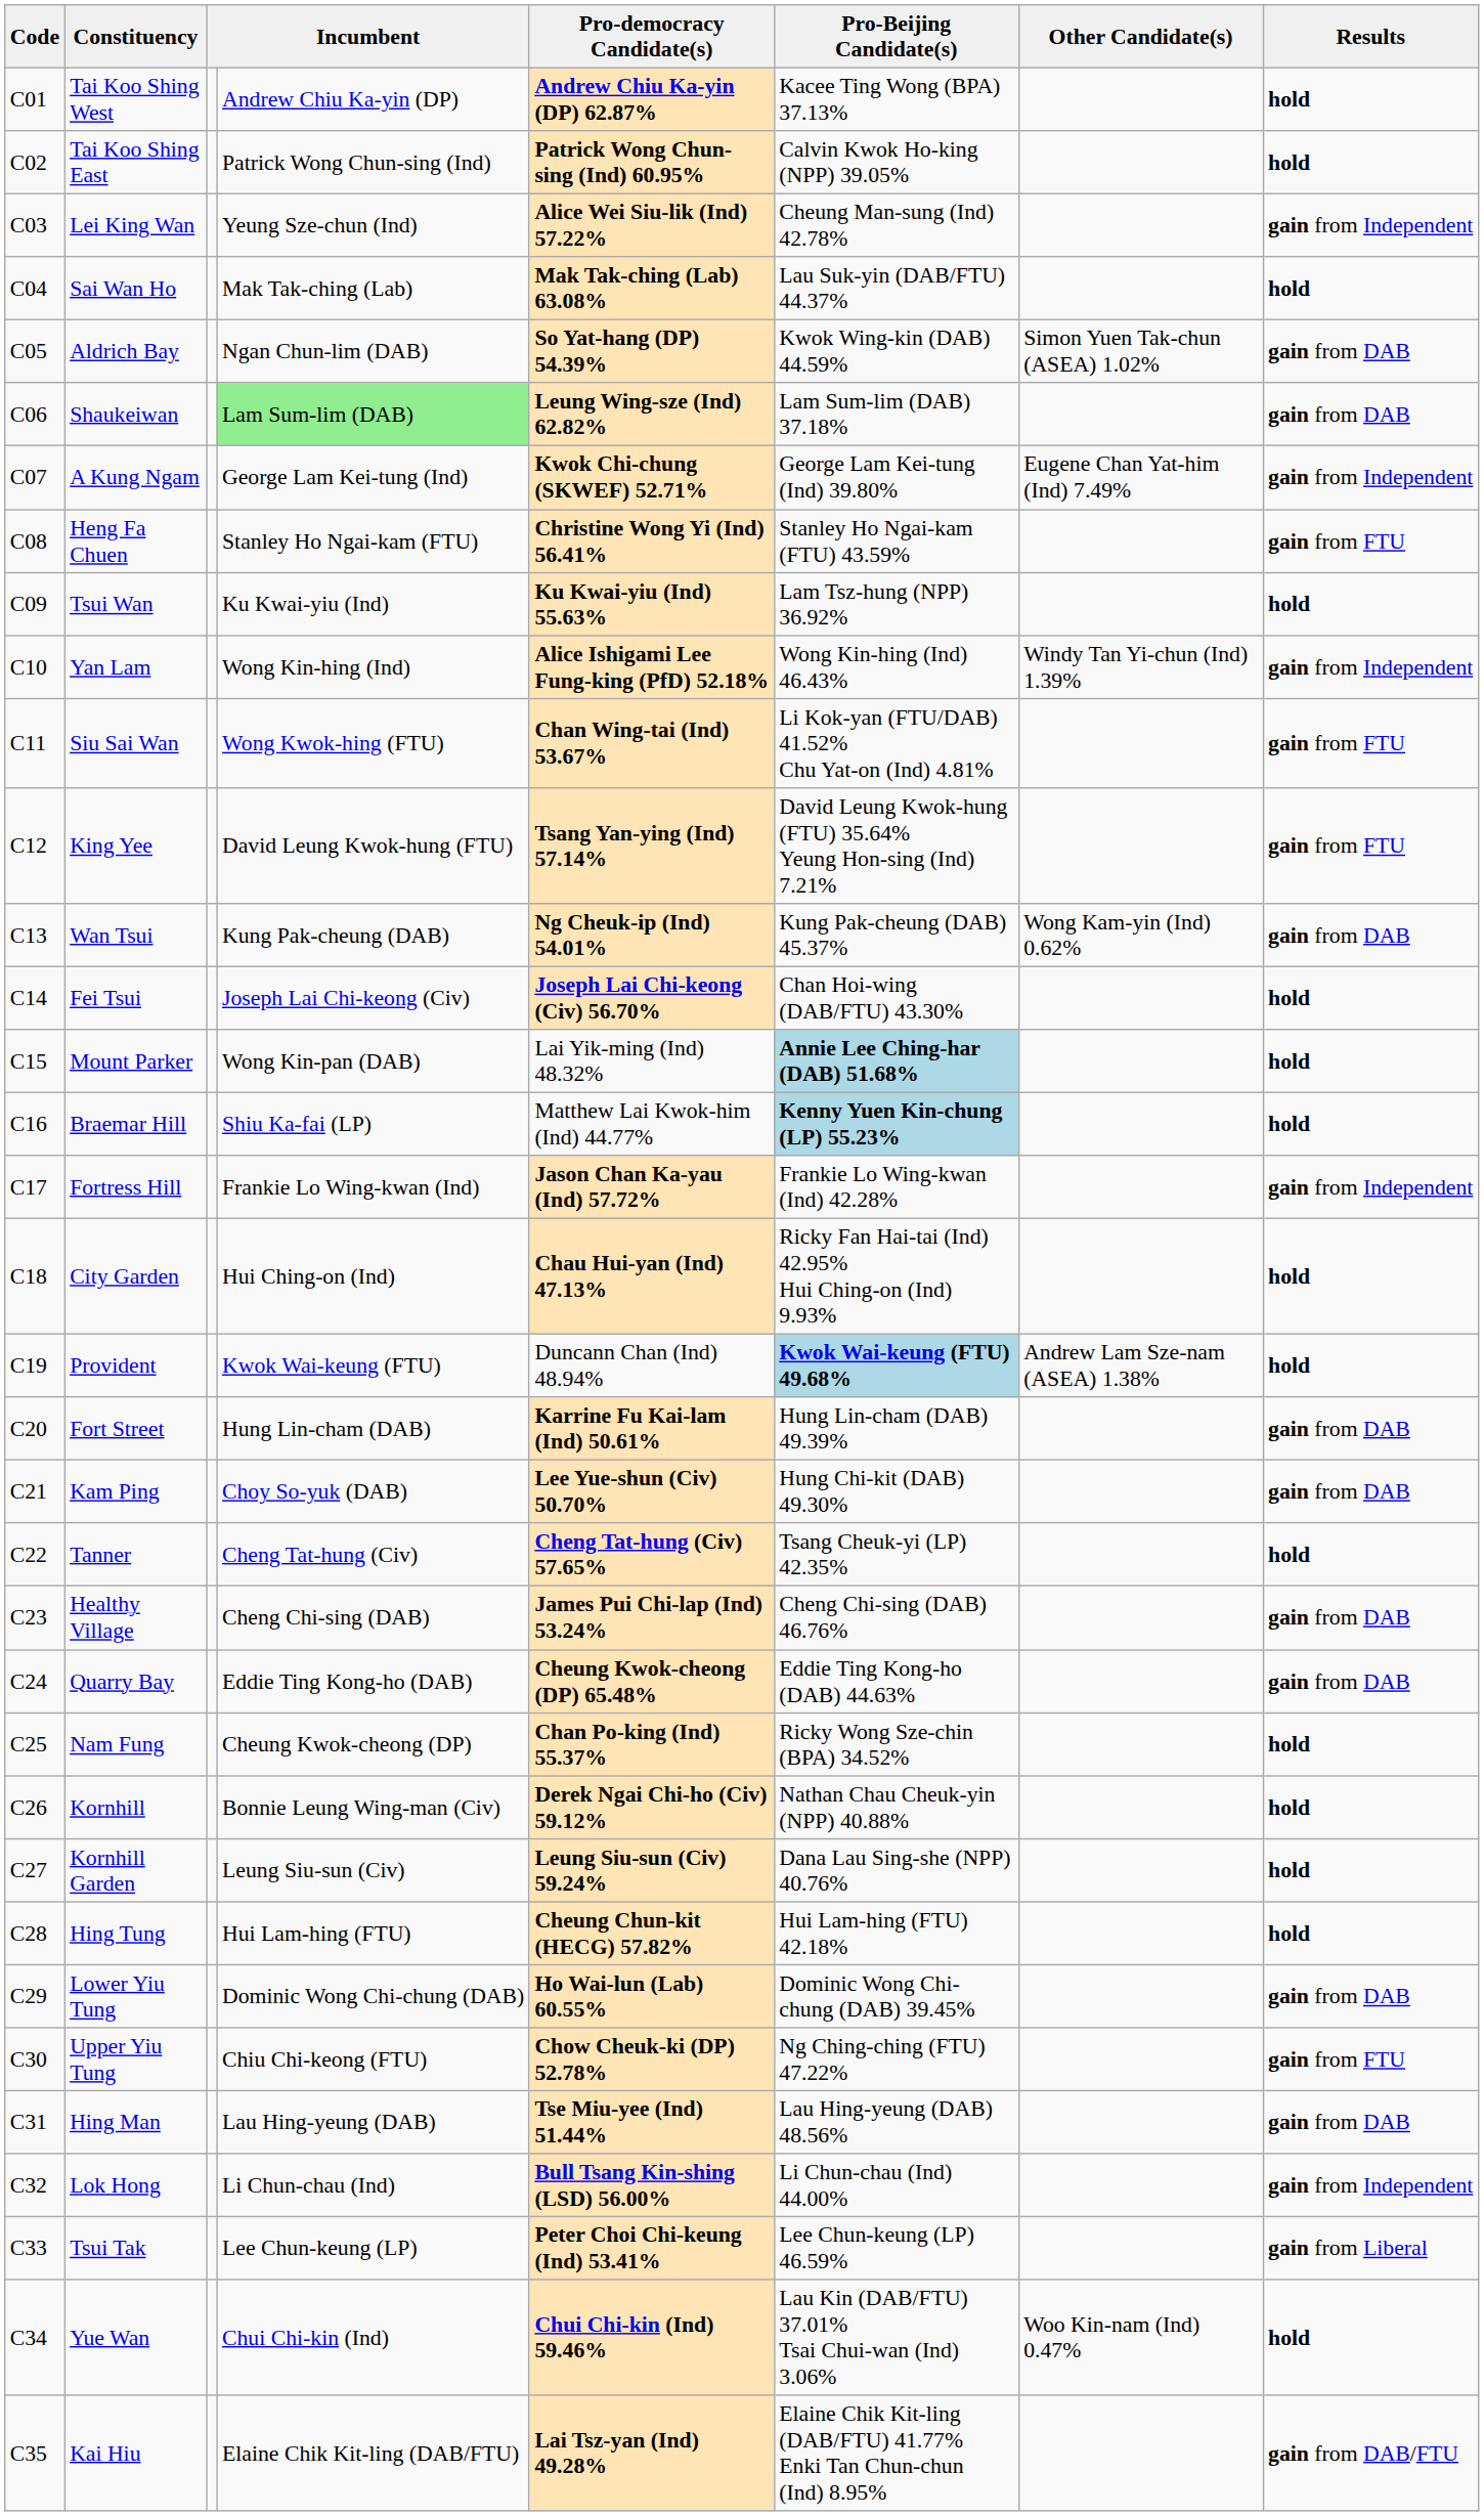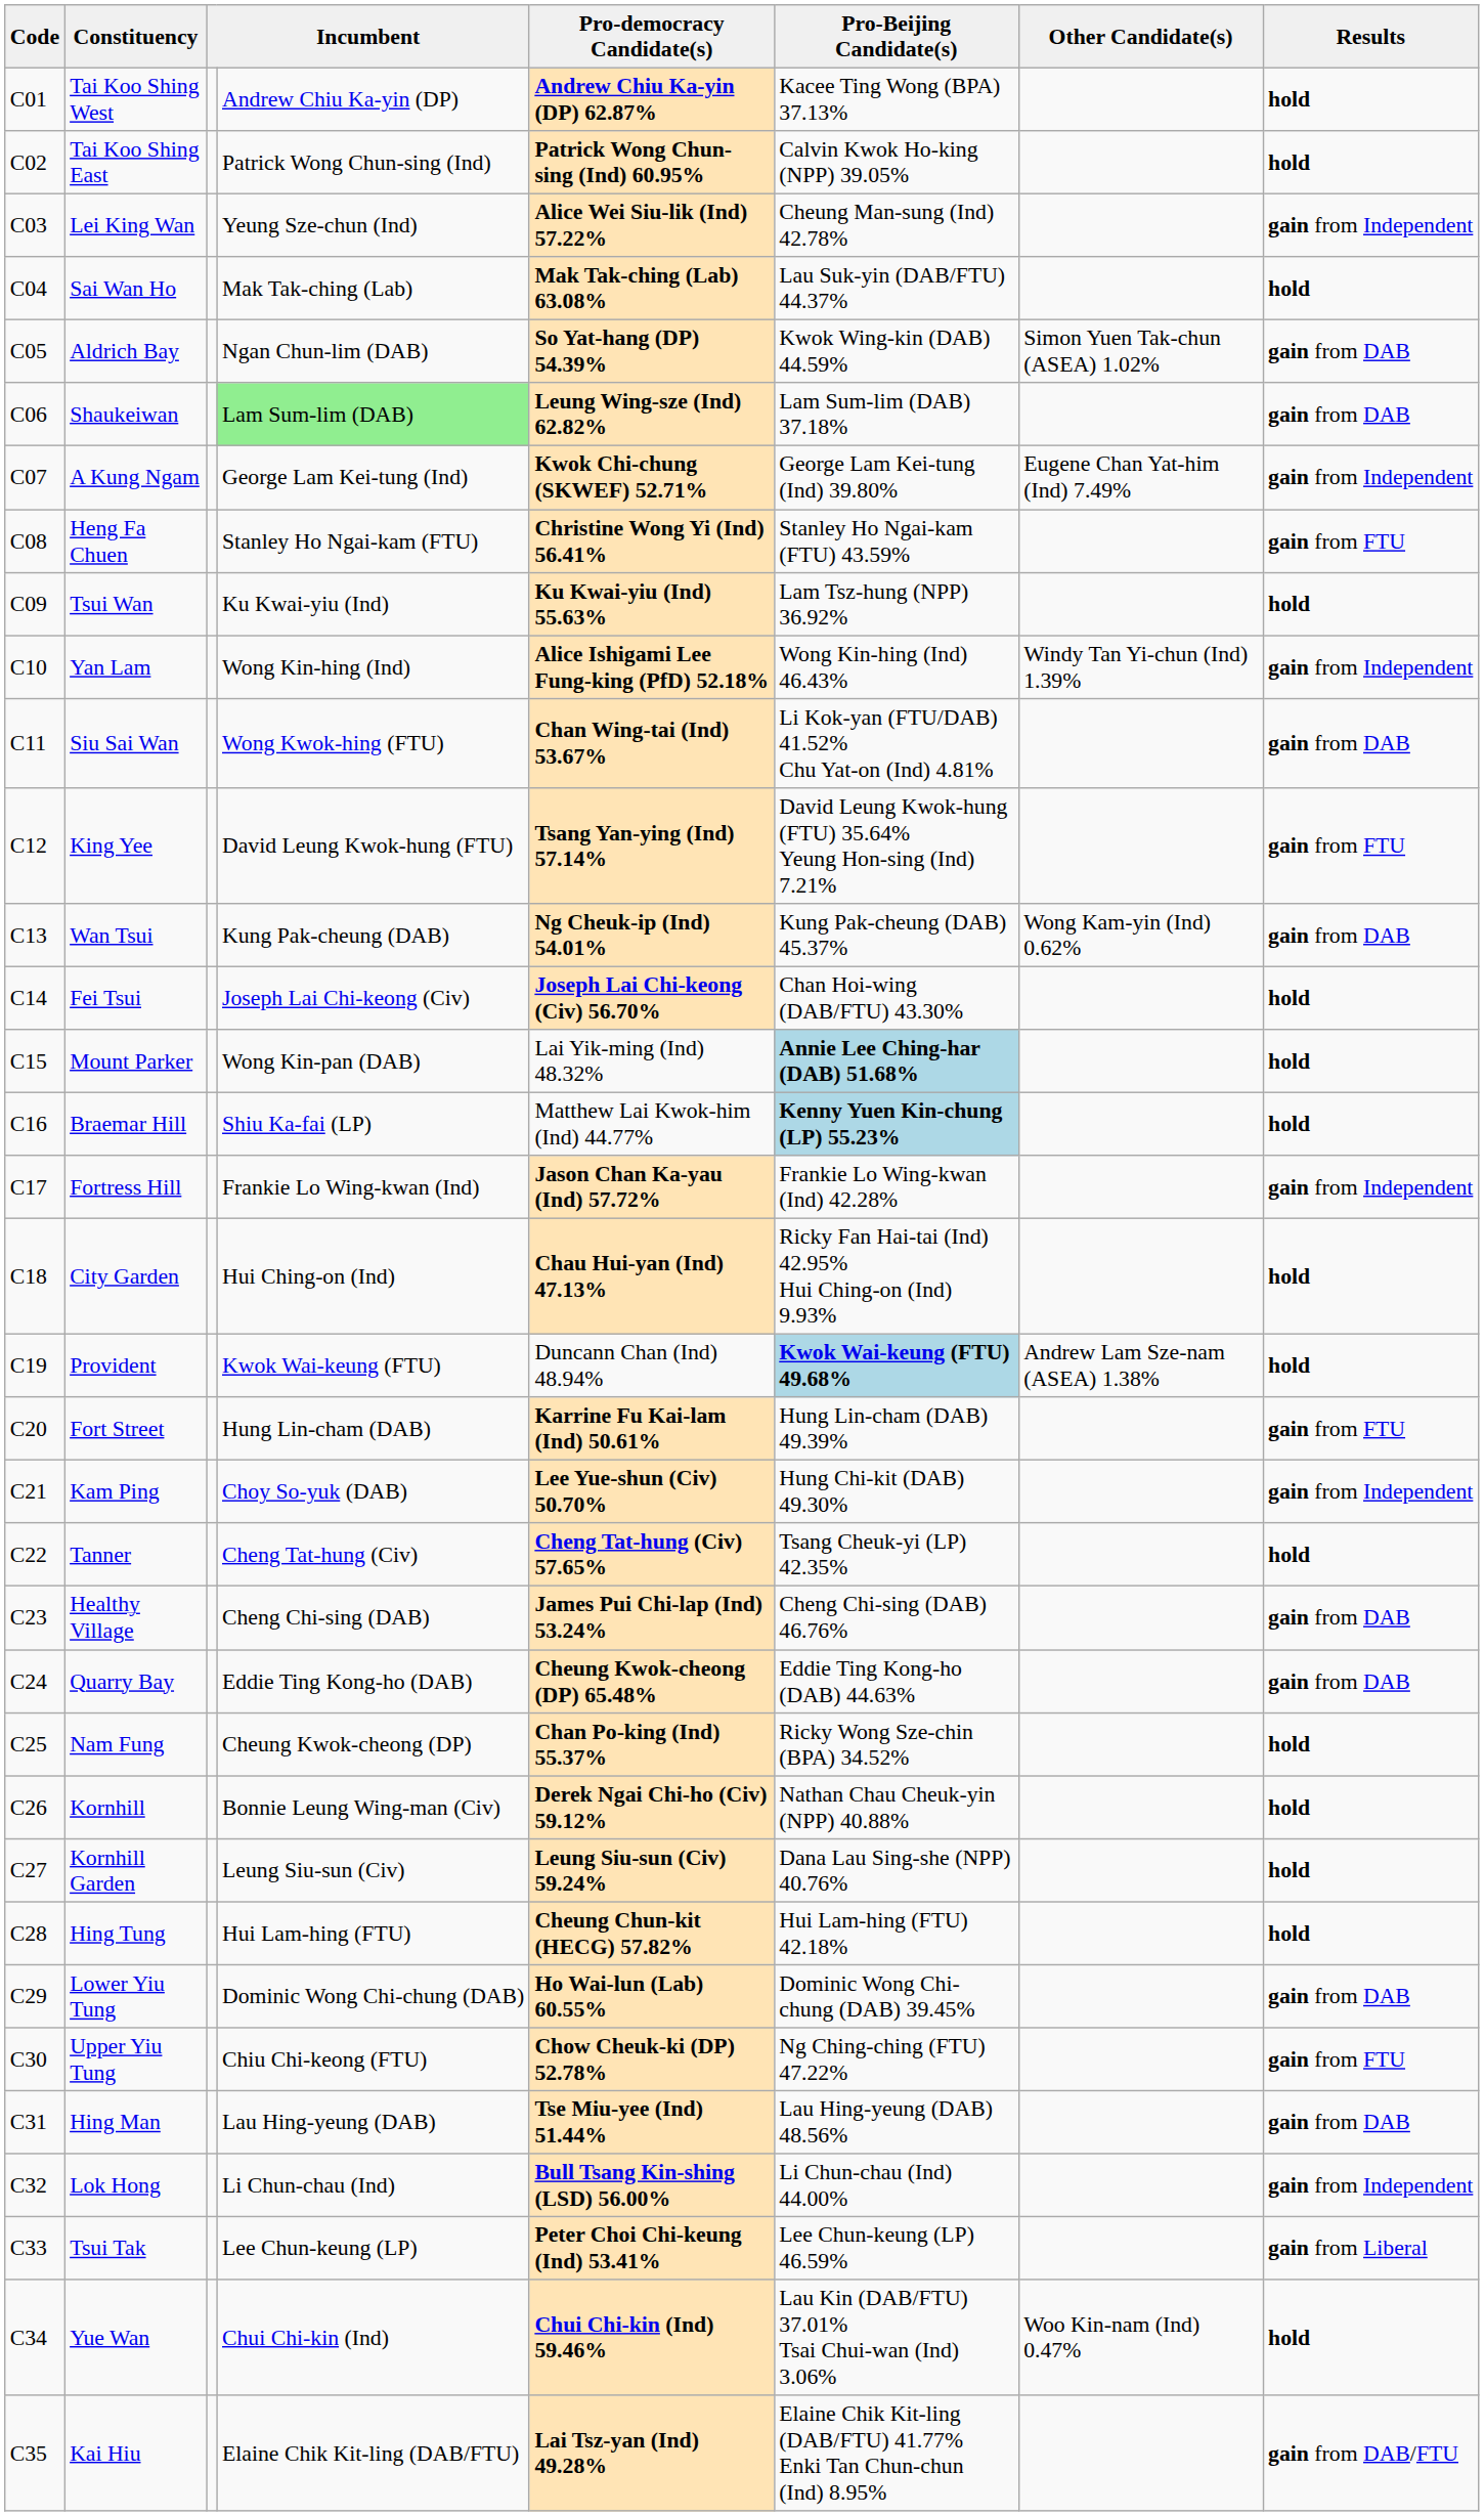Siu Sai Wan | column 8: gain from FTU -> gain from DAB
Fort Street | column 8: gain from DAB -> gain from FTU
Kam Ping | column 8: gain from DAB -> gain from Independent
